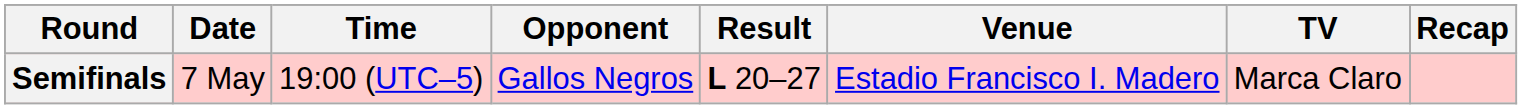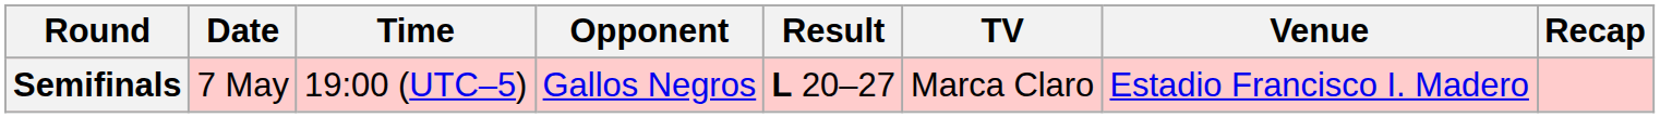columns swapped: Venue <-> TV
